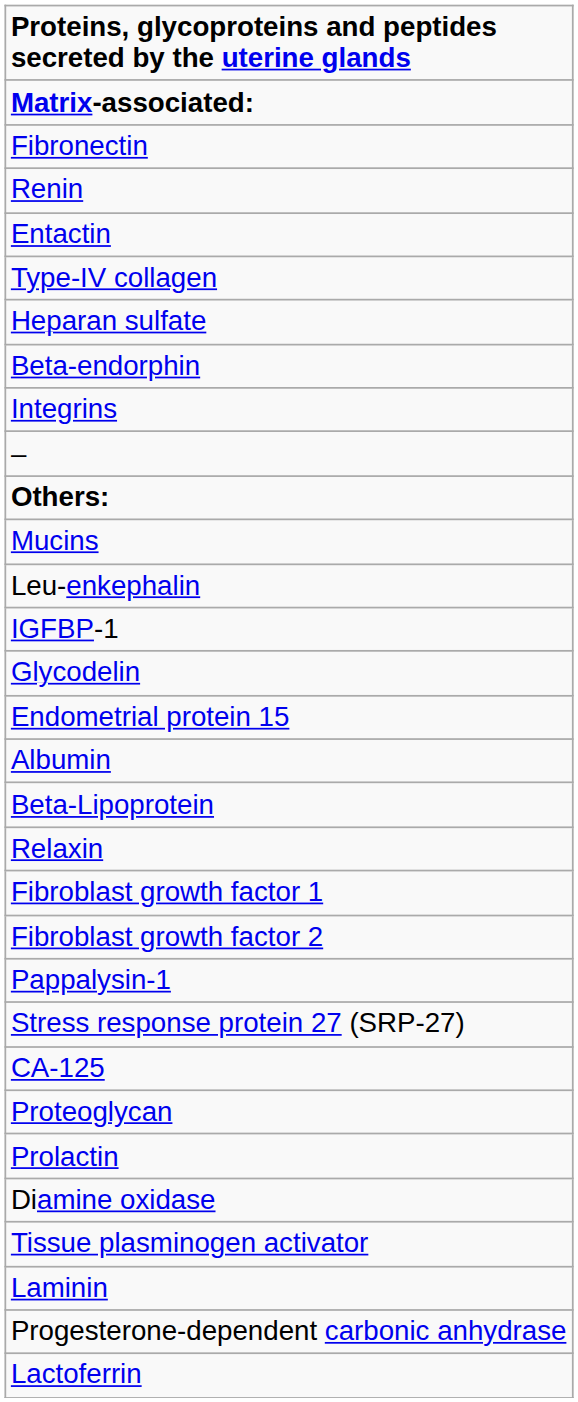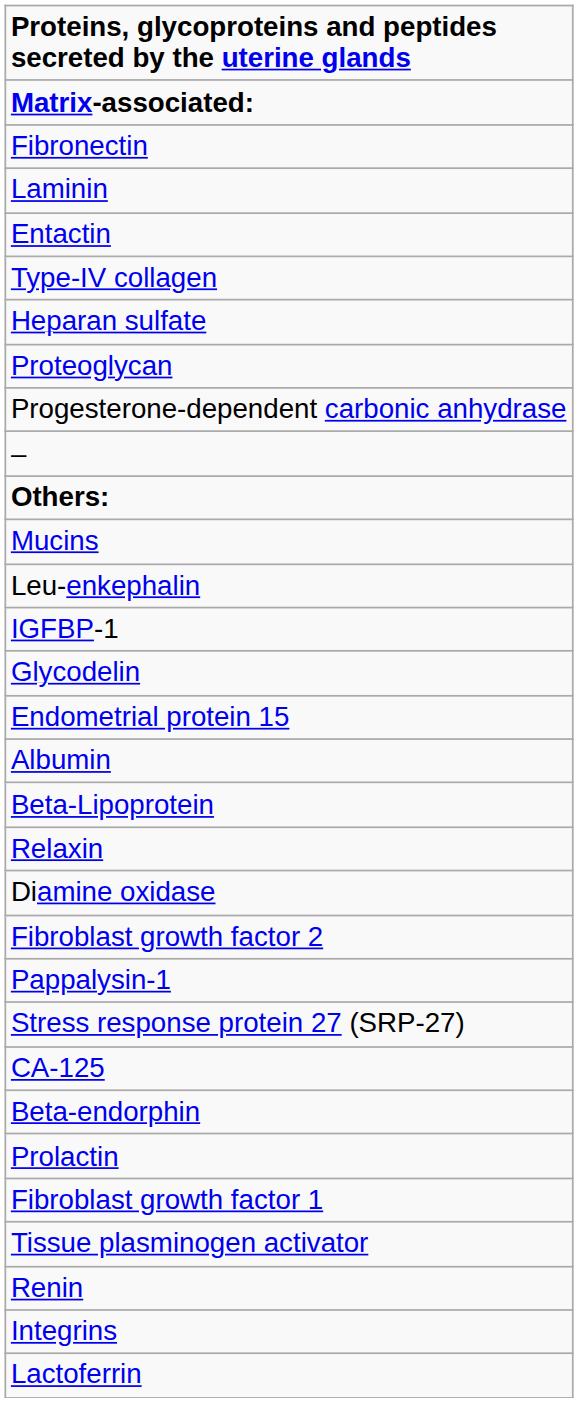row 4 | column 1: Renin -> Laminin
row 8 | column 1: Beta-endorphin -> Proteoglycan
row 9 | column 1: Integrins -> Progesterone-dependent carbonic anhydrase
row 20 | column 1: Fibroblast growth factor 1 -> Diamine oxidase
row 25 | column 1: Proteoglycan -> Beta-endorphin
row 27 | column 1: Diamine oxidase -> Fibroblast growth factor 1
row 29 | column 1: Laminin -> Renin
row 30 | column 1: Progesterone-dependent carbonic anhydrase -> Integrins
